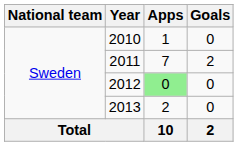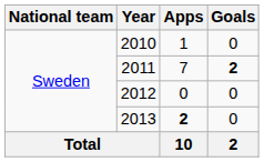2011 | Goals: normal -> bold
2012 | Apps: lightgreen background -> no background
2013 | Apps: normal -> bold
